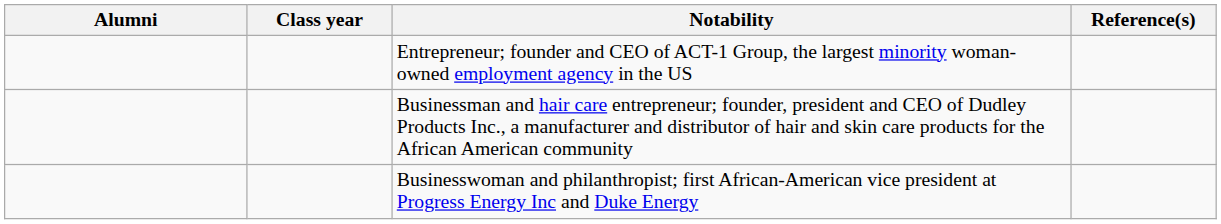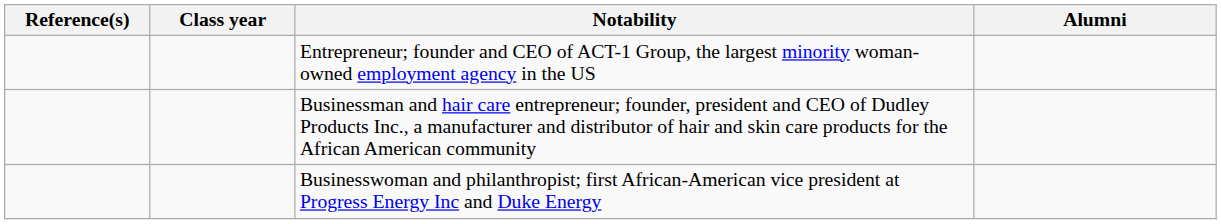columns swapped: Alumni <-> Reference(s)
